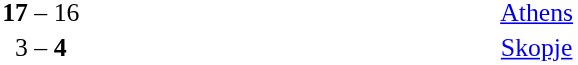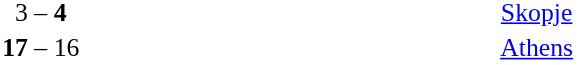rows swapped: Athens <-> Skopje
